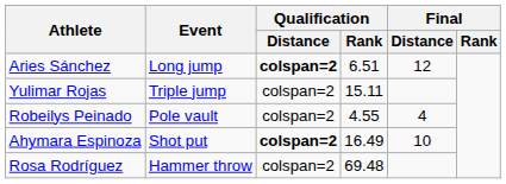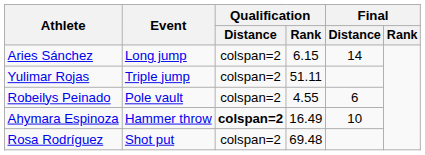Aries Sánchez | Qualification / Distance: bold -> normal
Aries Sánchez | Qualification / Rank: 6.51 -> 6.15
Aries Sánchez | Final / Distance: 12 -> 14
Yulimar Rojas | Qualification / Rank: 15.11 -> 51.11
Robeilys Peinado | Final / Distance: 4 -> 6
Ahymara Espinoza | Event: Shot put -> Hammer throw
Rosa Rodríguez | Event: Hammer throw -> Shot put
